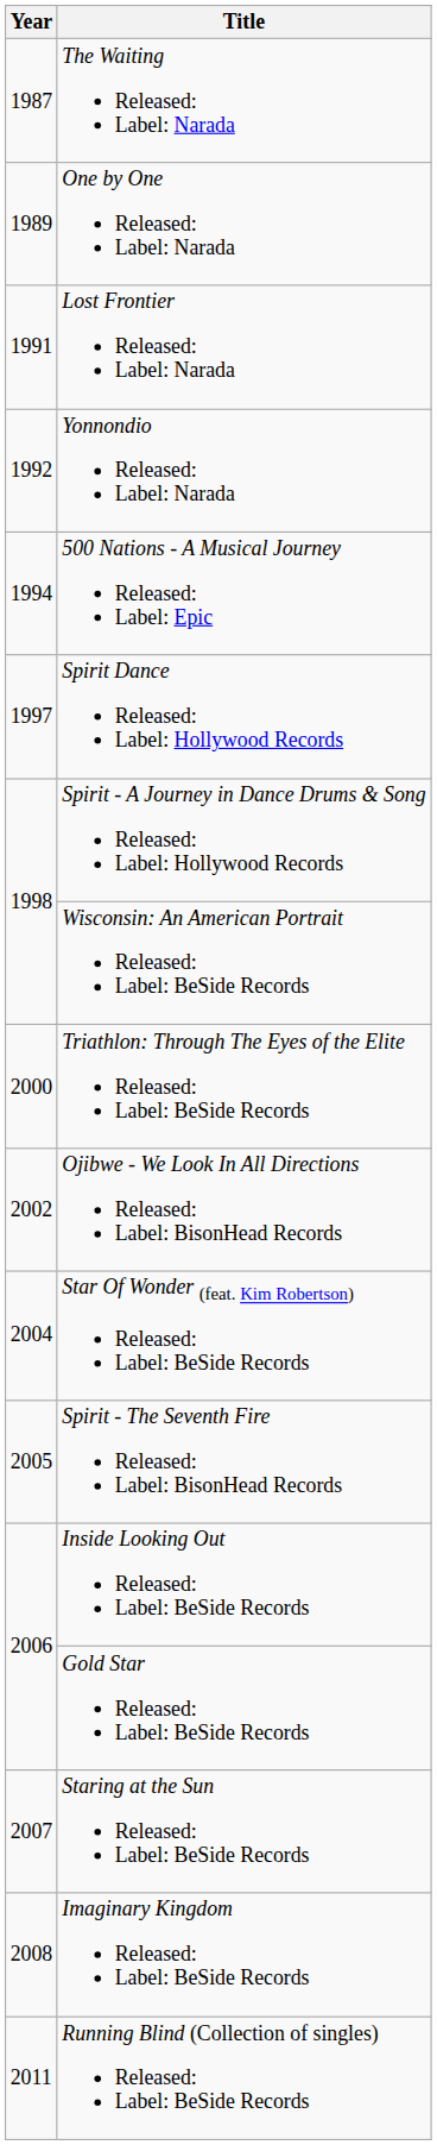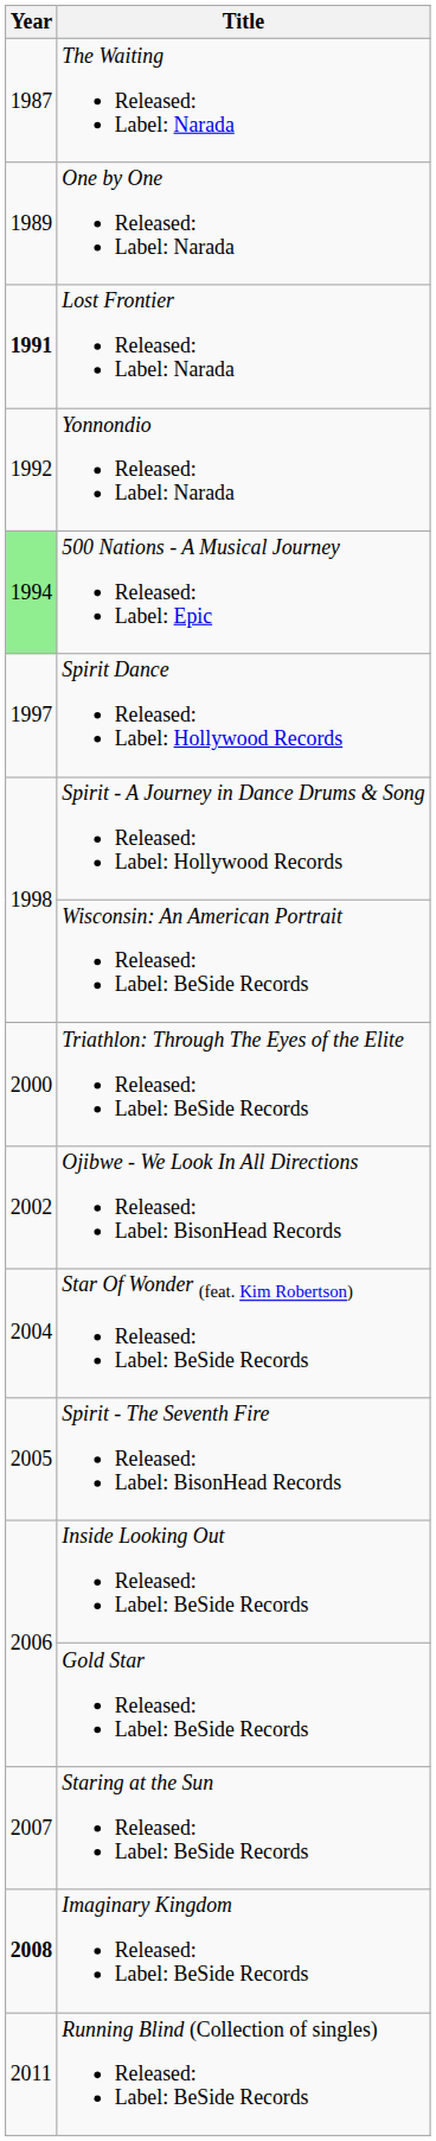Lost Frontier Released: Label: Narada | Year: normal -> bold
500 Nations - A Musical Journey Released: Label: Epic | Year: no background -> lightgreen background
Imaginary Kingdom Released: Label: BeSide Records | Year: normal -> bold
